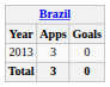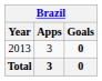2013 | Goals: normal -> bold
